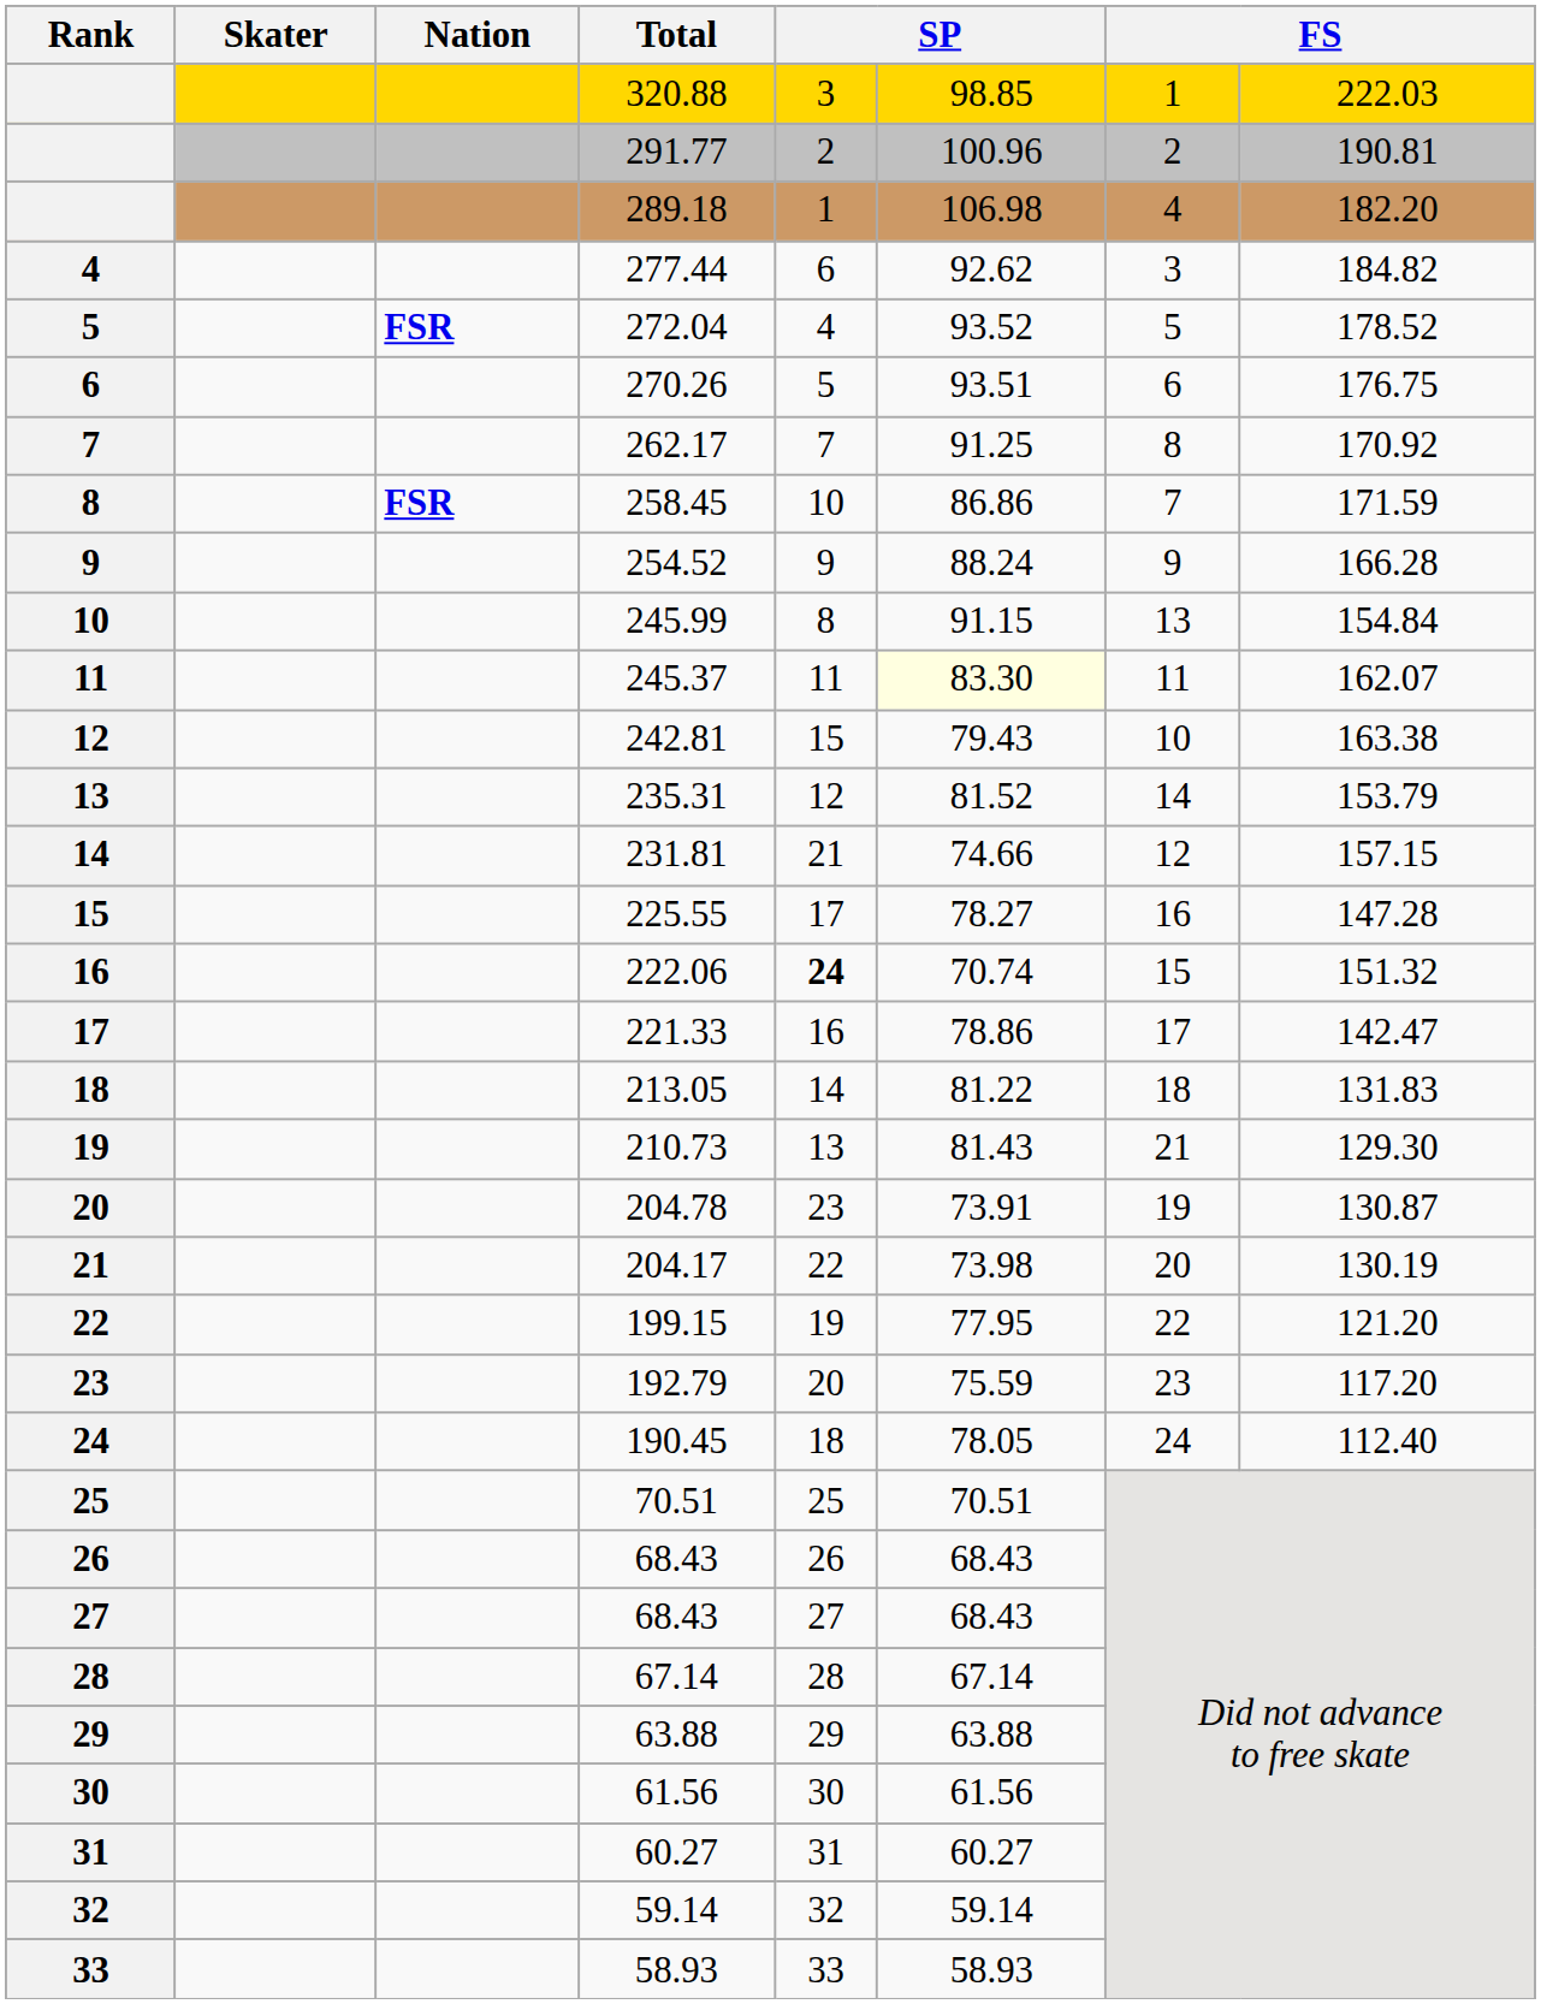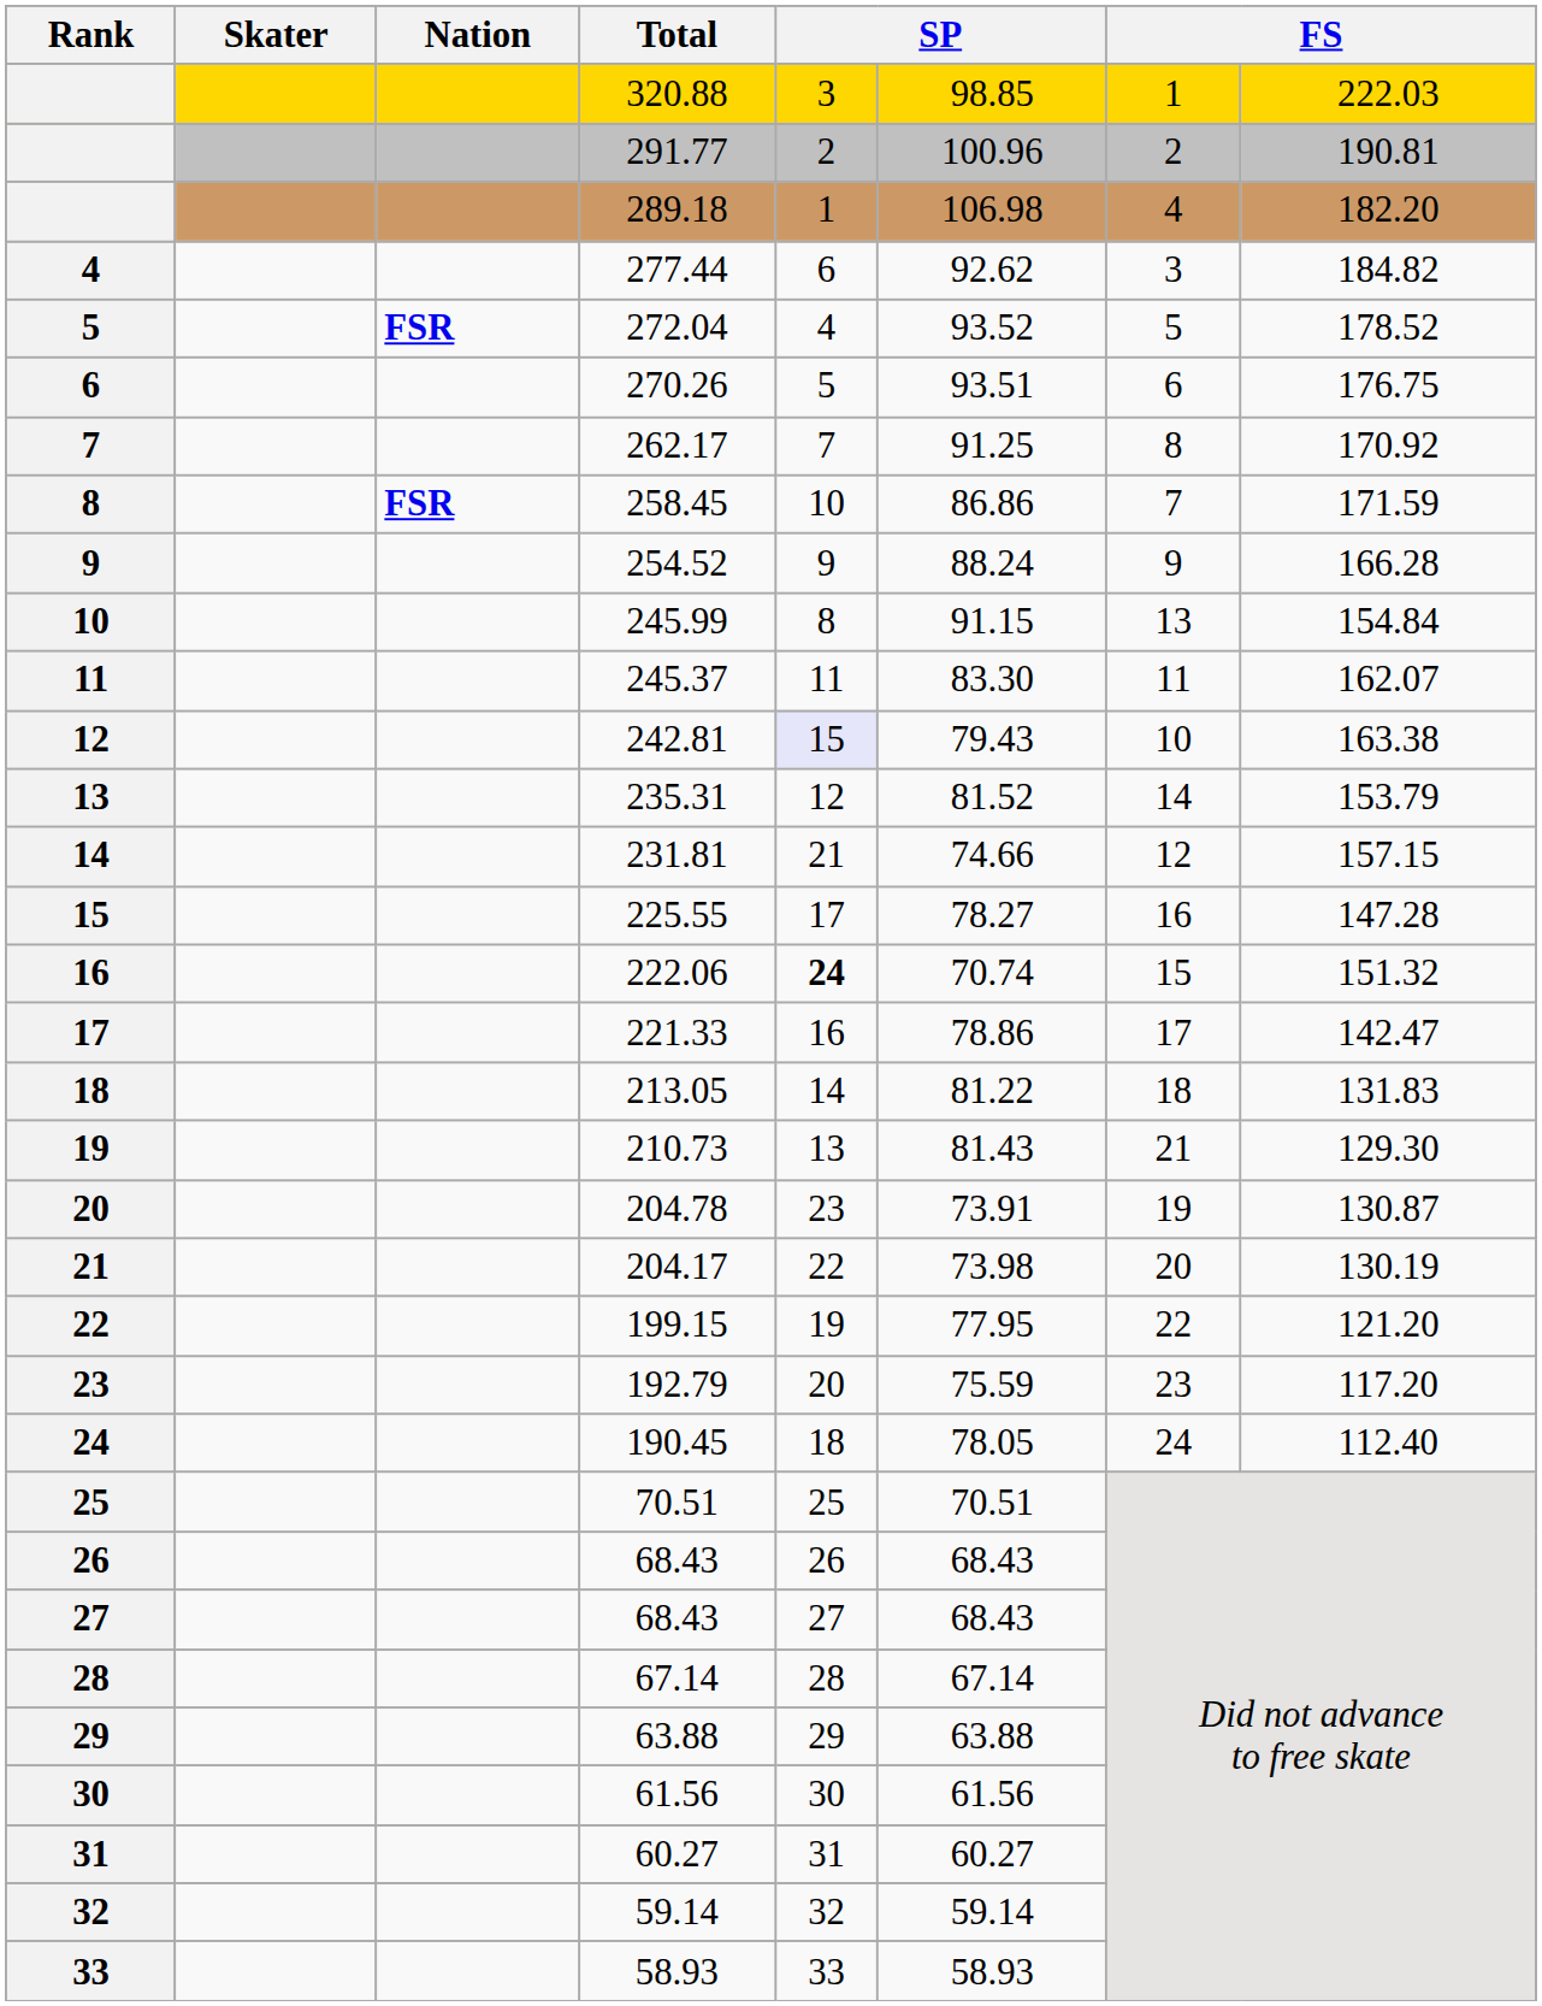245.37 | column 6: lightyellow background -> no background
242.81 | column 5: no background -> lavender background
